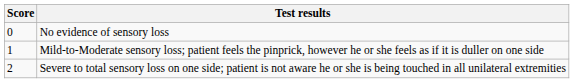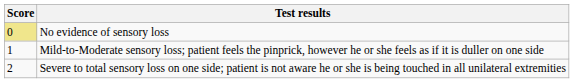No evidence of sensory loss | Score: no background -> khaki background
